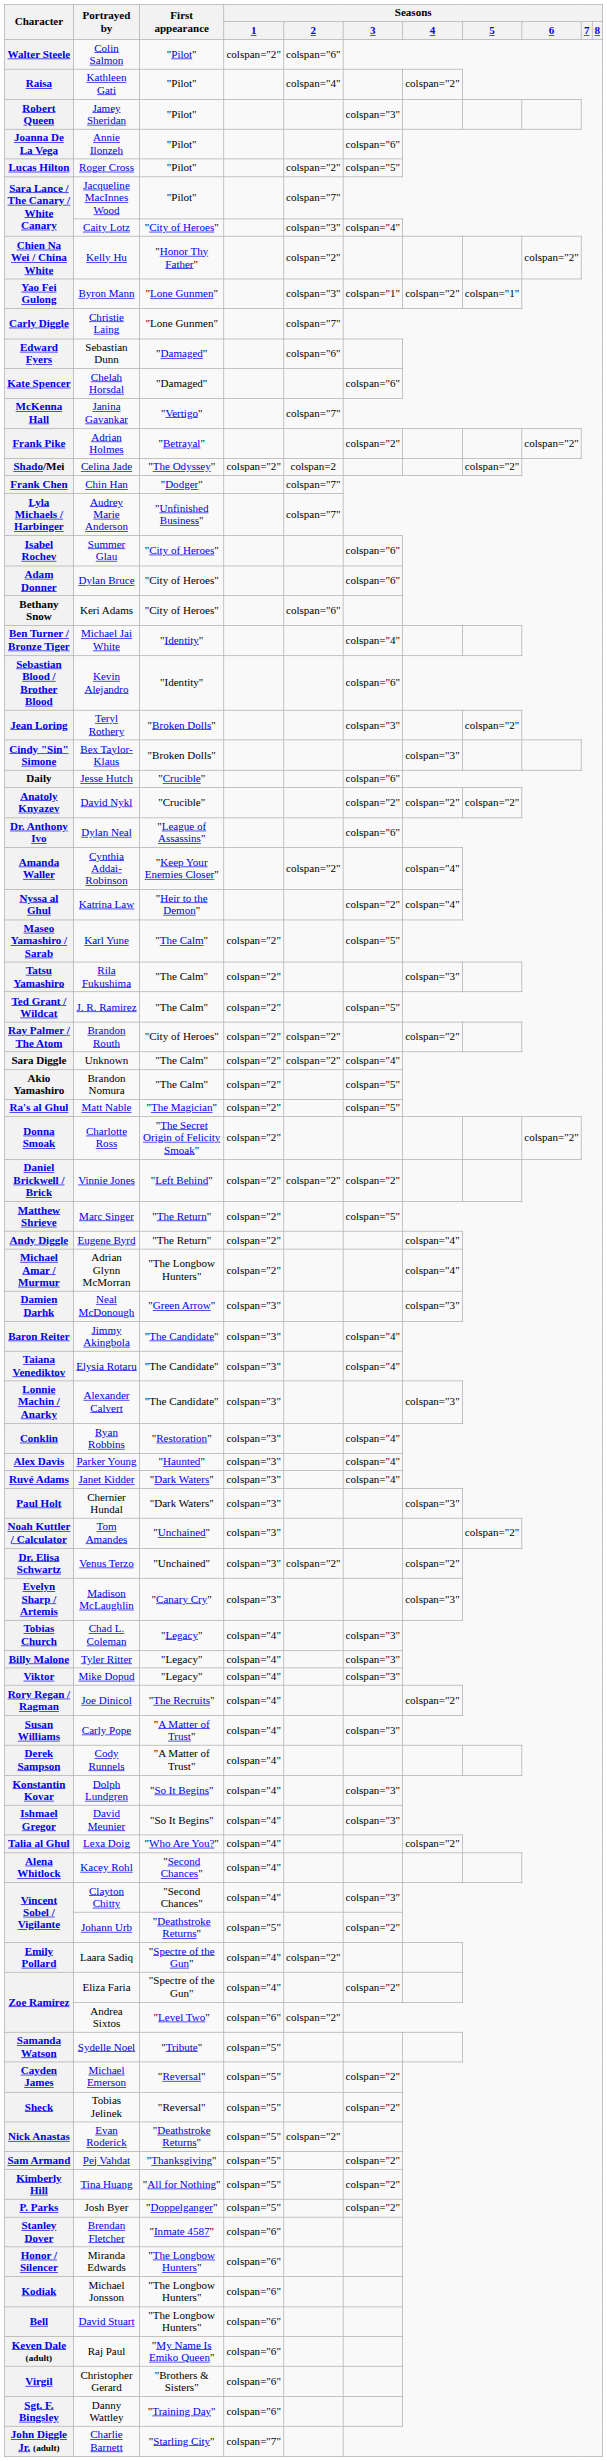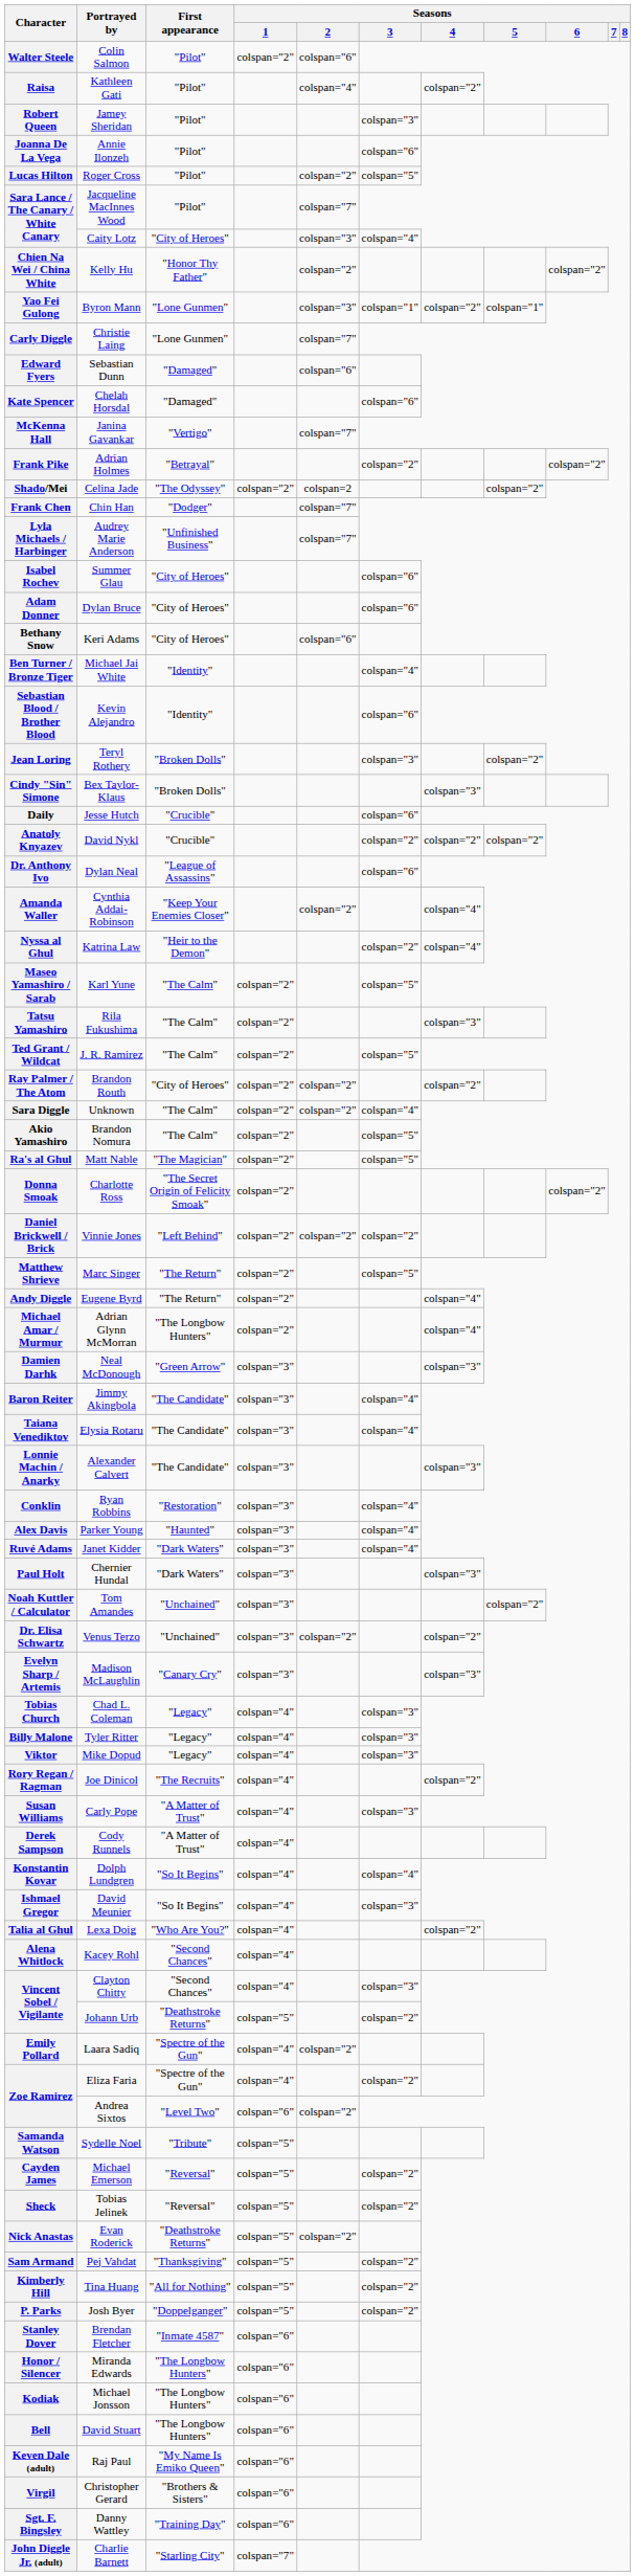Dolph Lundgren | Seasons / 3: colspan="3" -> colspan="4"
